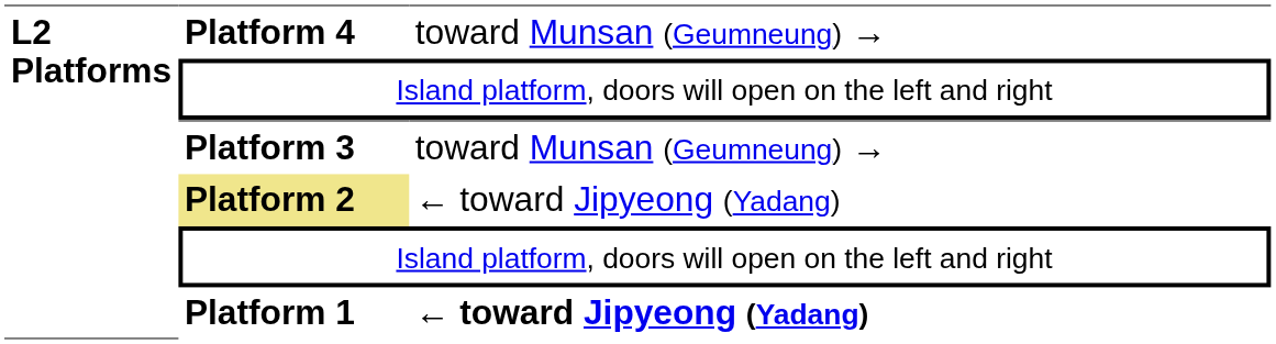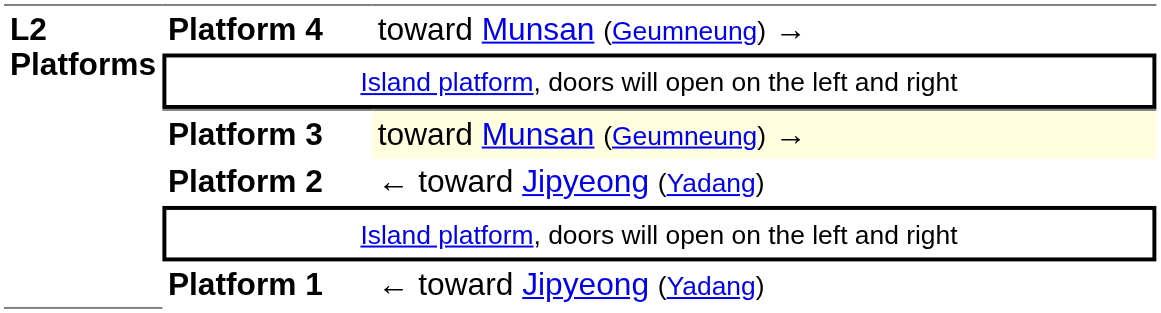Platform 3 | column 3: no background -> lightyellow background
Platform 2 | column 2: khaki background -> no background
Platform 1 | column 3: bold -> normal
